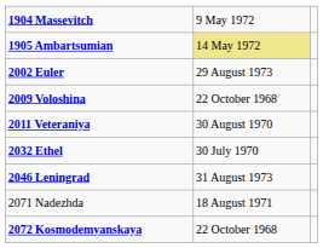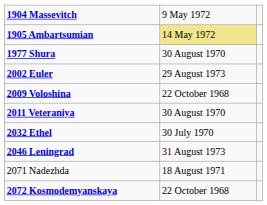+ row: 1977 Shura | 30 August 1970
